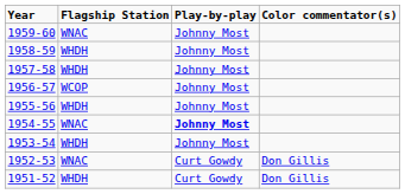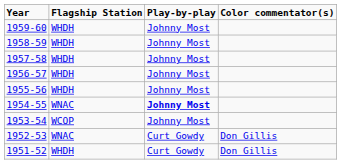1959-60 | Flagship Station: WNAC -> WHDH
1956-57 | Flagship Station: WCOP -> WHDH
1953-54 | Flagship Station: WHDH -> WCOP
